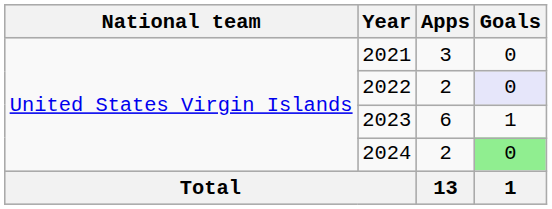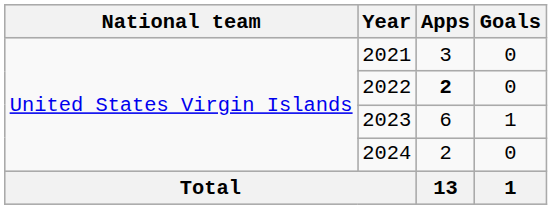2022 | Apps: normal -> bold
2022 | Goals: lavender background -> no background
2024 | Goals: lightgreen background -> no background
